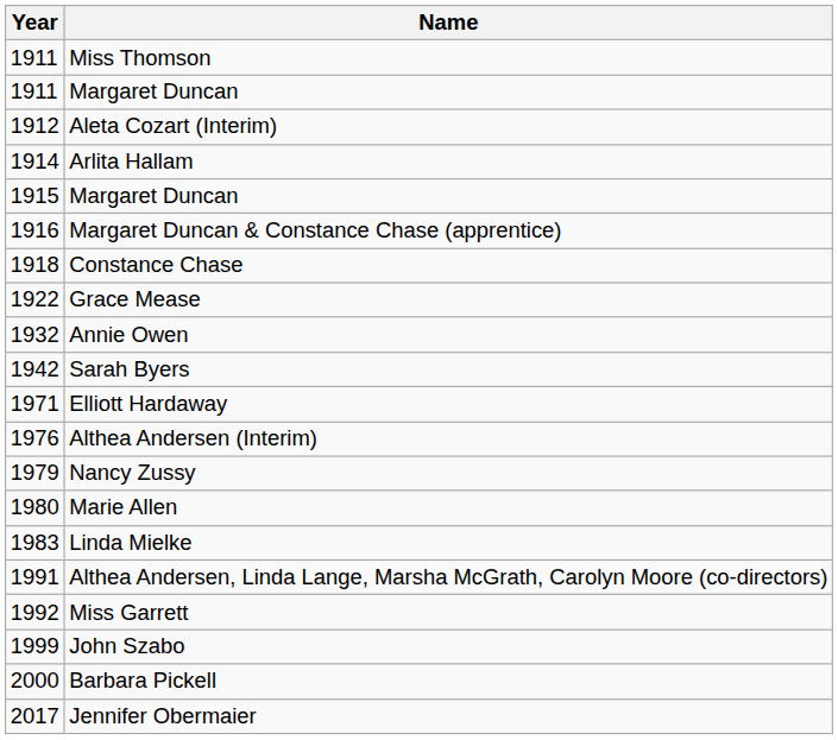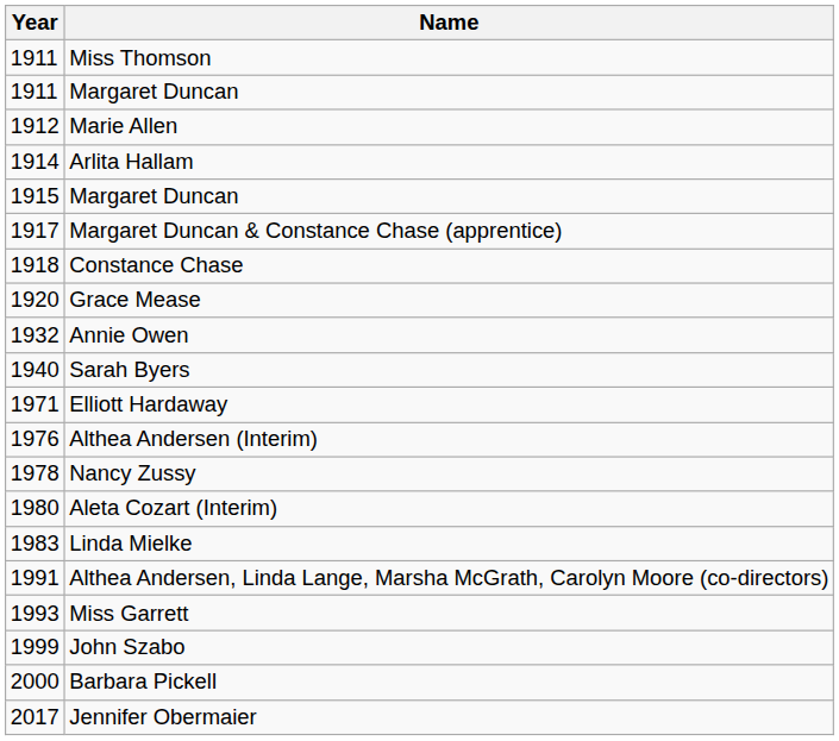row 4 | Name: Aleta Cozart (Interim) -> Marie Allen
row 7 | Year: 1916 -> 1917
row 9 | Year: 1922 -> 1920
row 11 | Year: 1942 -> 1940
row 14 | Year: 1979 -> 1978
row 15 | Name: Marie Allen -> Aleta Cozart (Interim)
row 18 | Year: 1992 -> 1993
